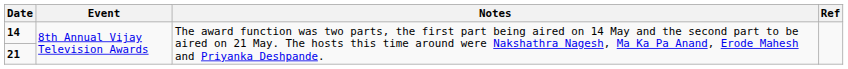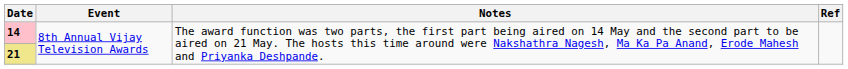14 | Date: no background -> pink background
21 | Date: no background -> khaki background
